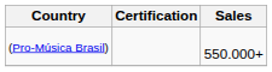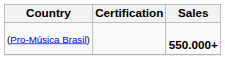(Pro-Música Brasil) | Sales: normal -> bold
